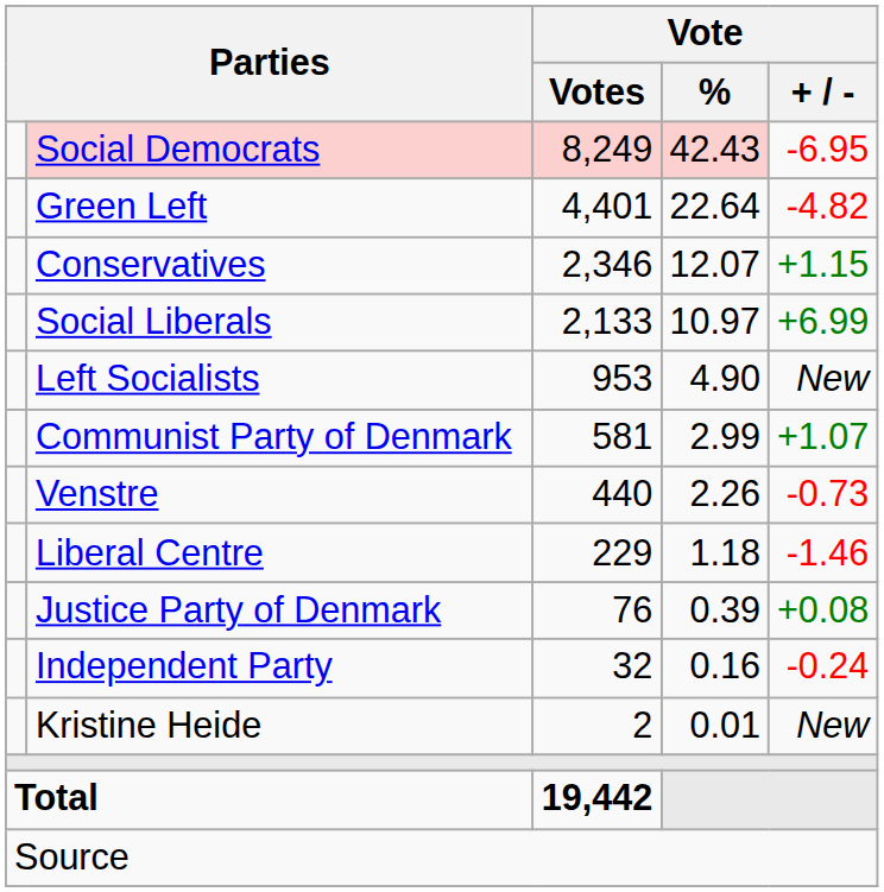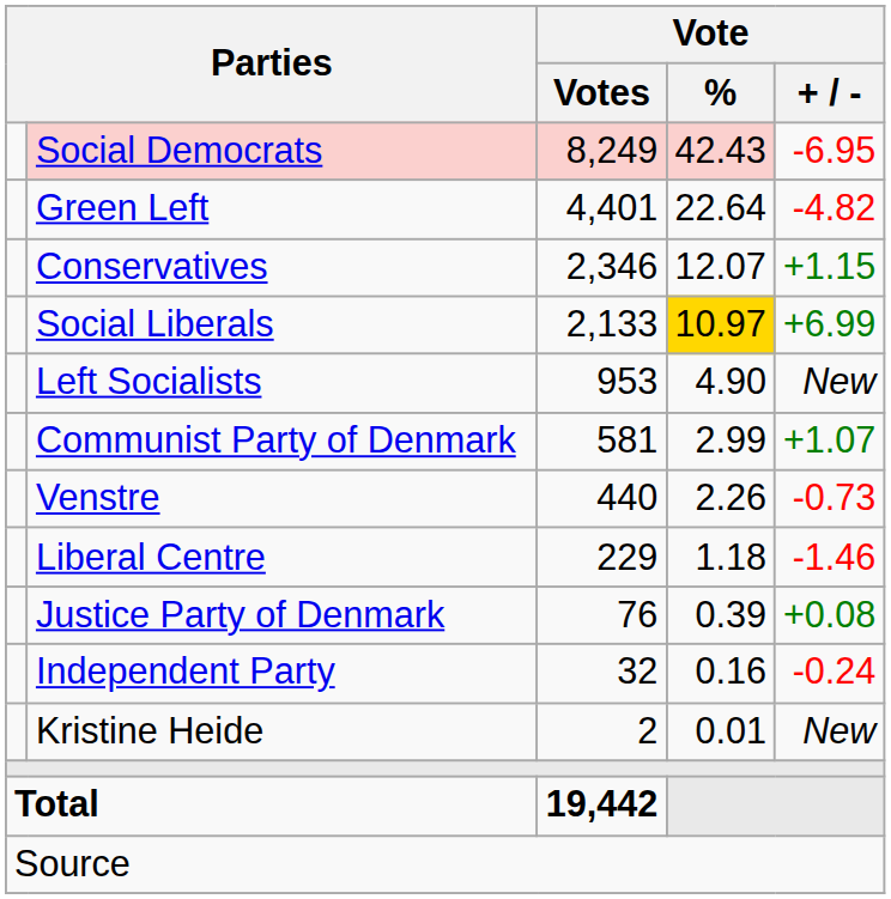Social Liberals | Vote / %: no background -> gold background
